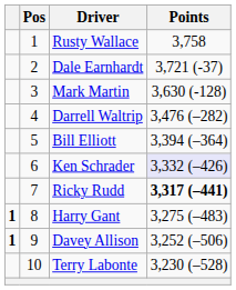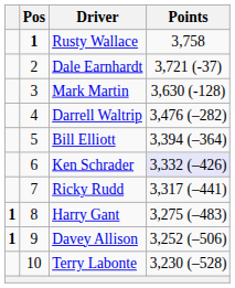Rusty Wallace | Pos: normal -> bold
Ricky Rudd | Points: bold -> normal
